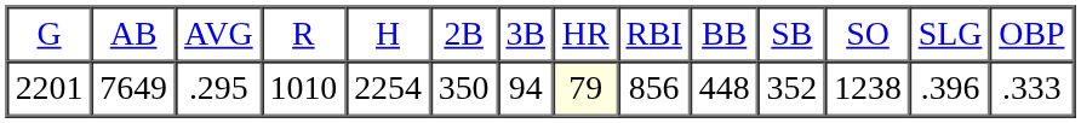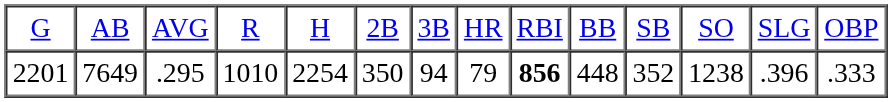2201 | column 8: lightyellow background -> no background
2201 | column 9: normal -> bold
